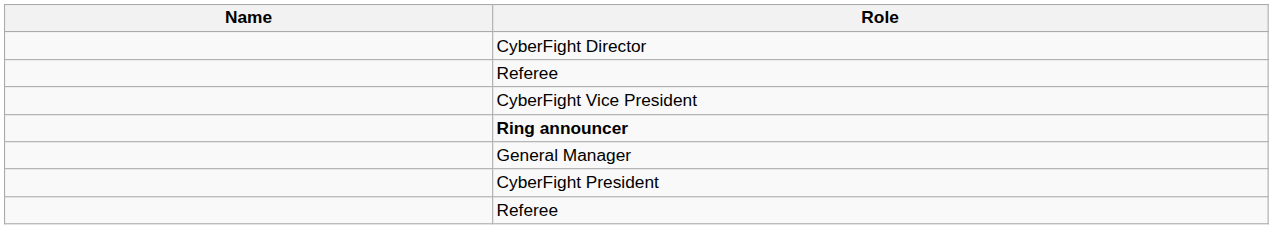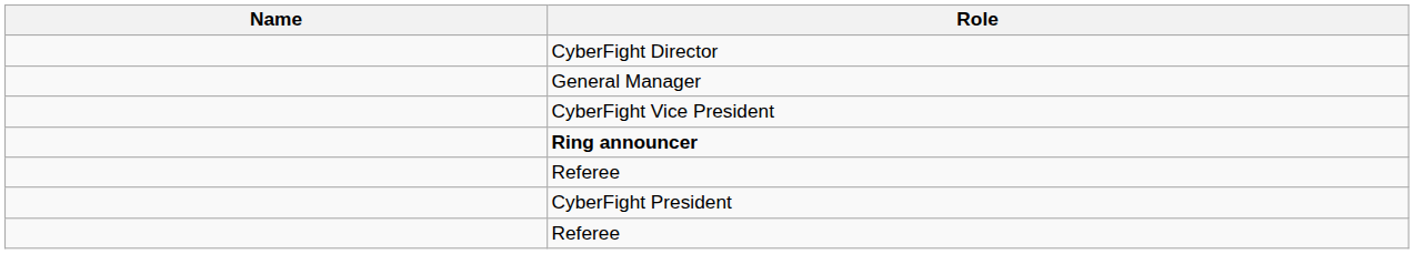row 3 | Role: Referee -> General Manager
row 6 | Role: General Manager -> Referee
